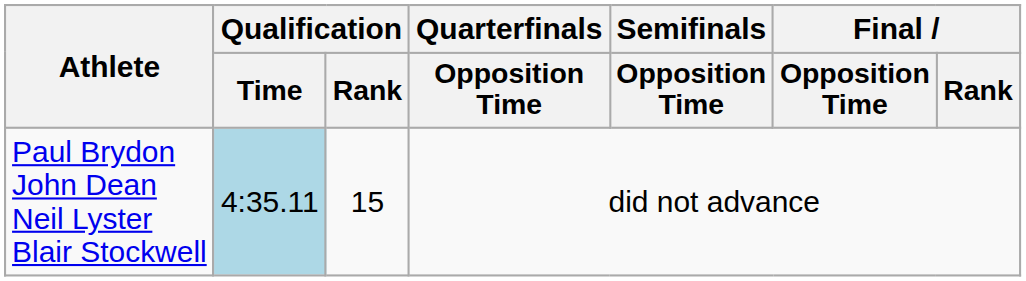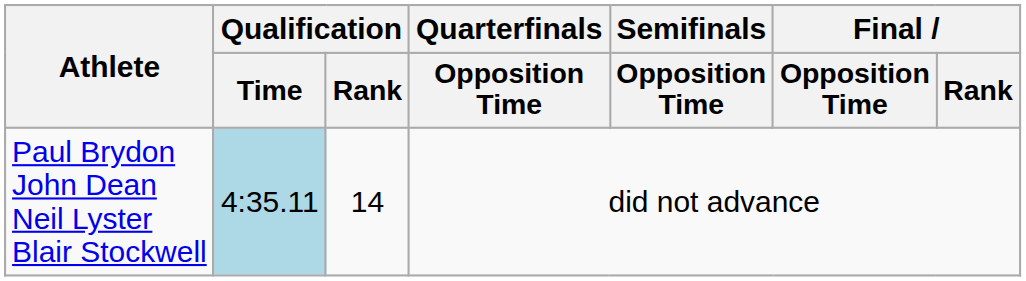Paul Brydon John Dean Neil Lyster Blair Stockwell | Qualification / Rank: 15 -> 14
